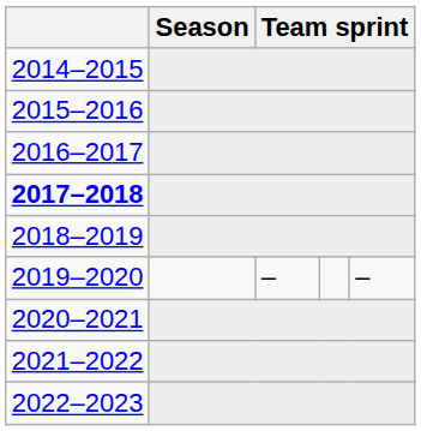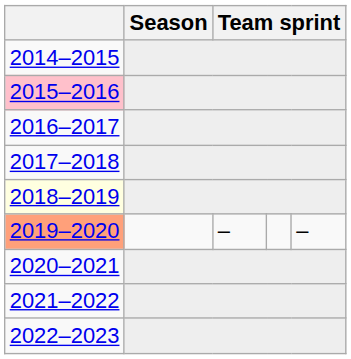2015–2016 | column 1: no background -> pink background
2017–2018 | column 1: bold -> normal
2018–2019 | column 1: no background -> lightyellow background
2019–2020 | column 1: no background -> lightsalmon background
